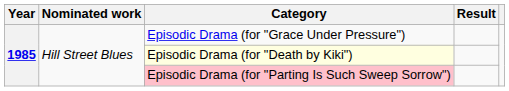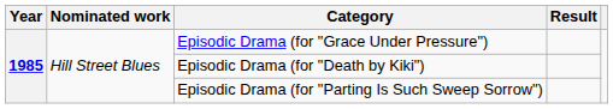Episodic Drama (for "Death by Kiki") | Category: lightyellow background -> no background
Episodic Drama (for "Parting Is Such Sweep Sorrow") | Category: pink background -> no background
